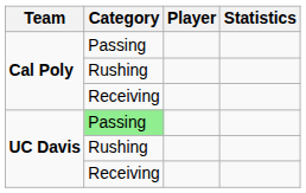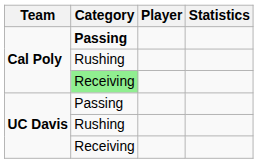Cal Poly / Passing | Category: normal -> bold
Cal Poly / Receiving | Category: no background -> lightgreen background
UC Davis / Passing | Category: lightgreen background -> no background
